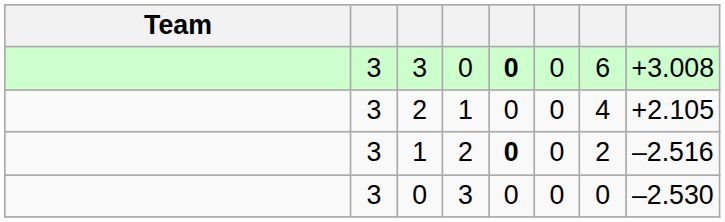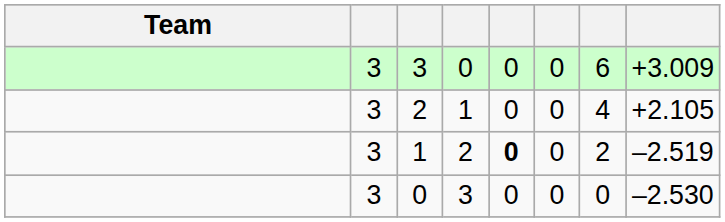row 2 | column 5: bold -> normal
row 2 | column 8: +3.008 -> +3.009
row 4 | column 8: –2.516 -> –2.519
